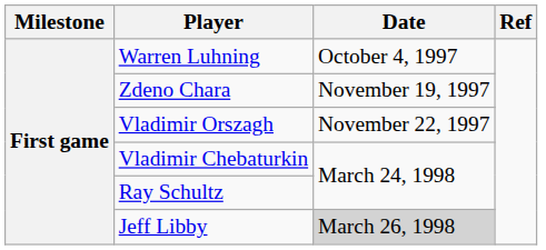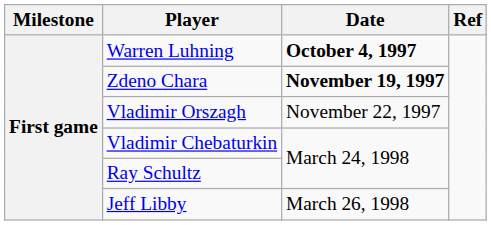Warren Luhning | Date: normal -> bold
Zdeno Chara | Date: normal -> bold
Jeff Libby | Date: lightgrey background -> no background
